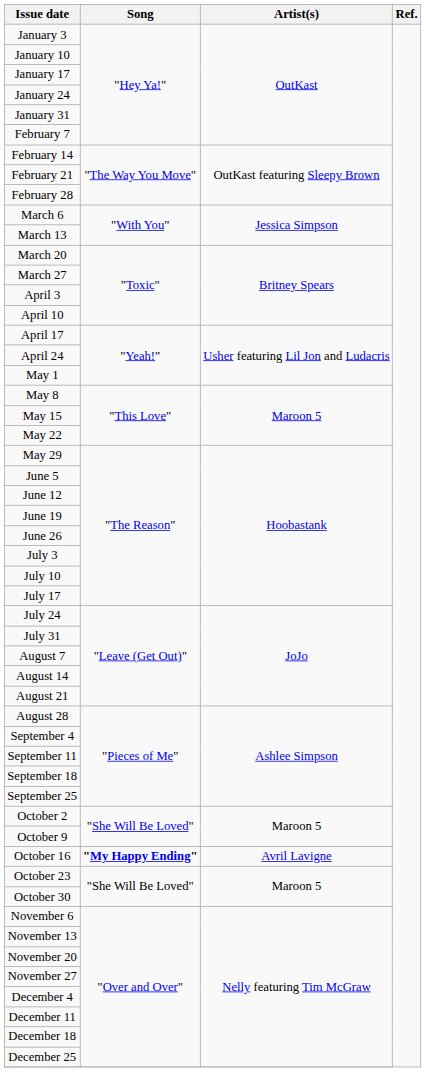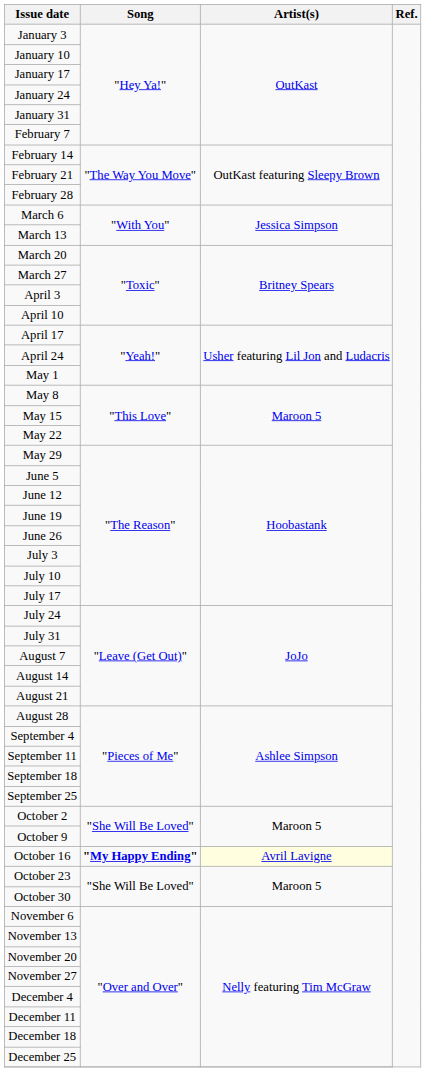October 16 | Artist(s): no background -> lightyellow background
